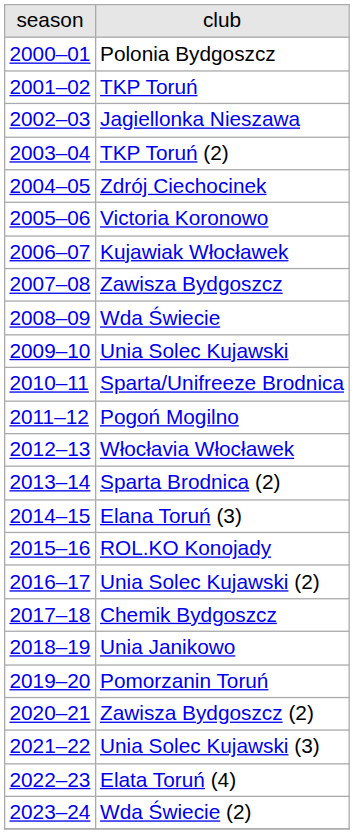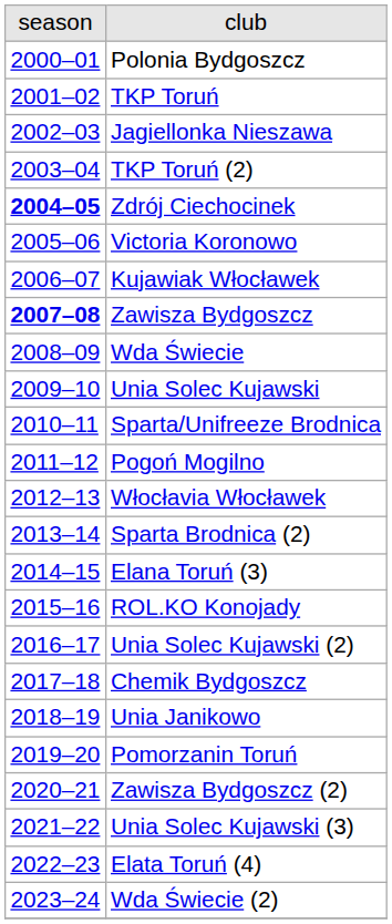Zdrój Ciechocinek | column 1: normal -> bold
Zawisza Bydgoszcz | column 1: normal -> bold
